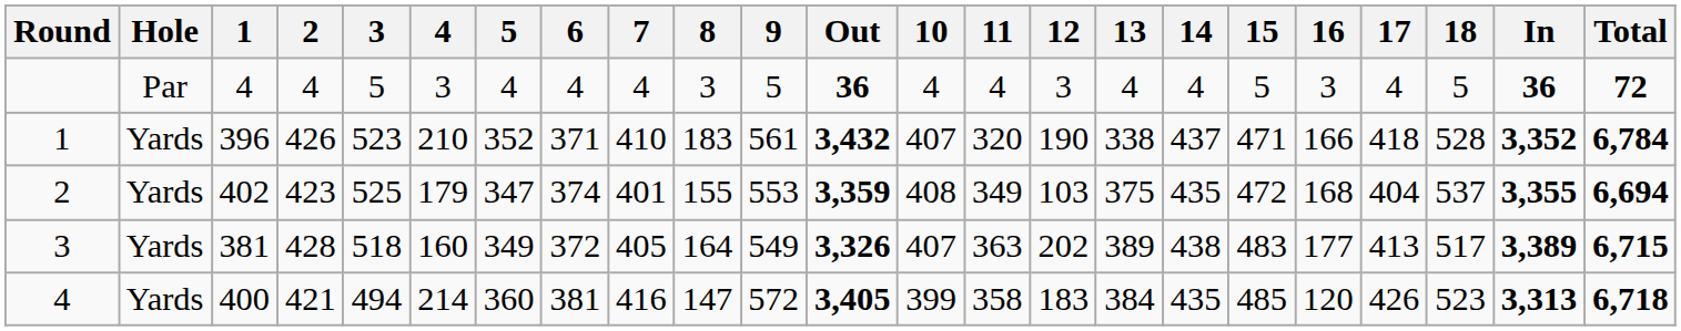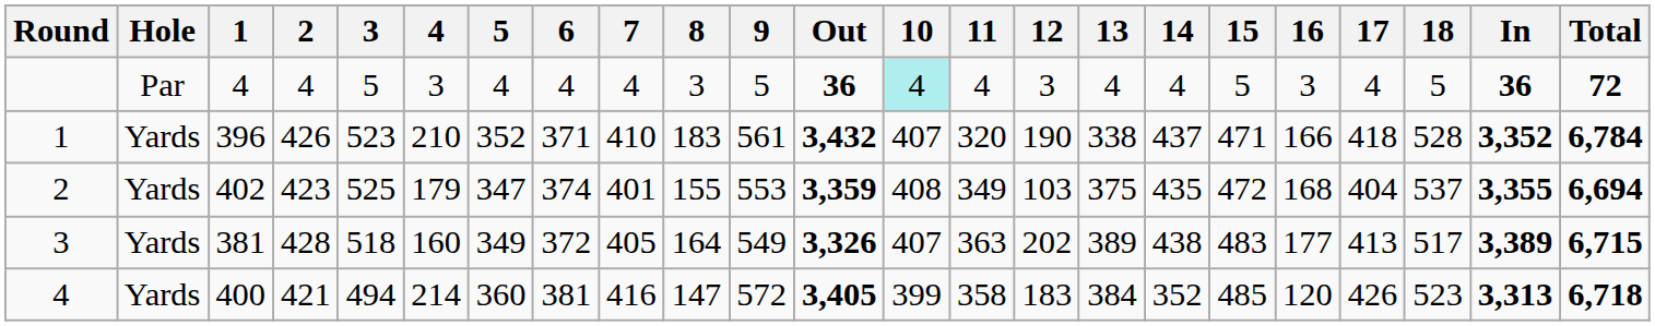row 2 | 10: no background -> paleturquoise background
row 6 | 14: 435 -> 352
